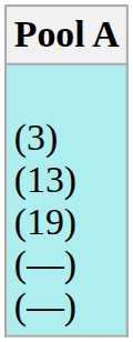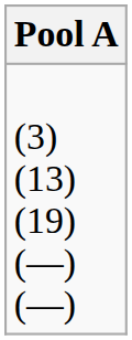row 2 | column 1: paleturquoise background -> no background
